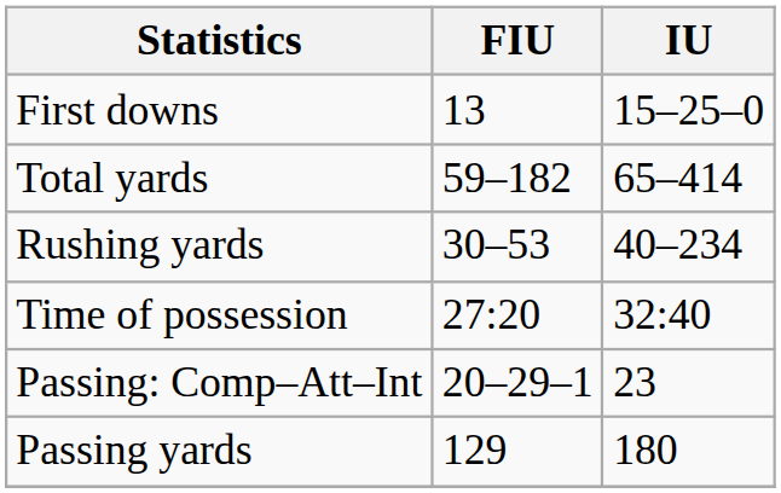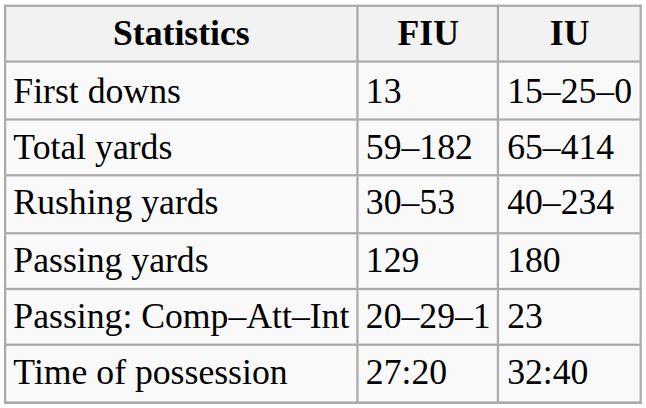rows swapped: Passing yards <-> Time of possession
